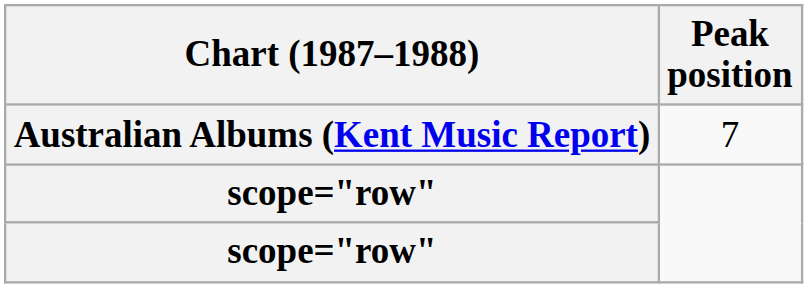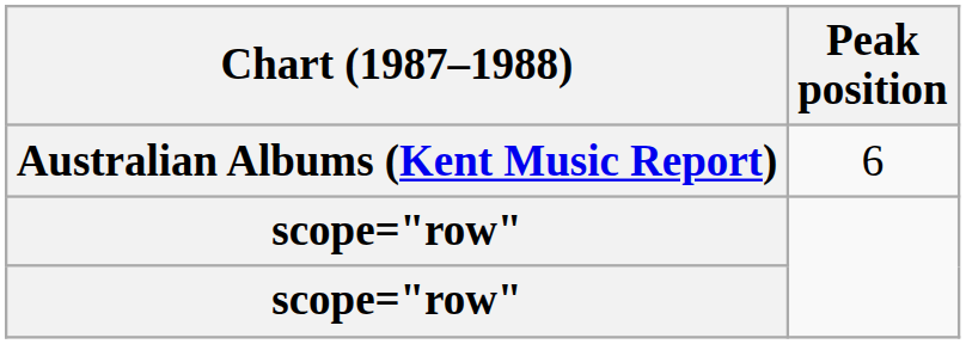Australian Albums (Kent Music Report) | Peak position: 7 -> 6
